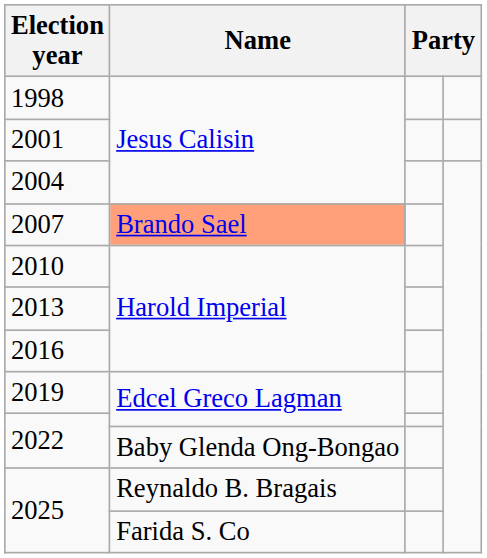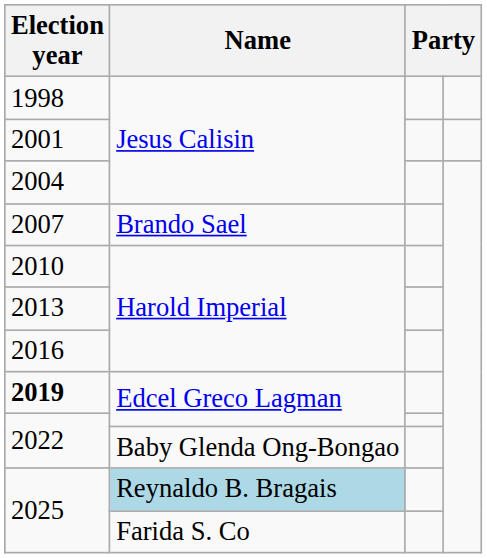2007 | Name: lightsalmon background -> no background
2019 | Election year: normal -> bold
2025 / Reynaldo B. Bragais | Name: no background -> lightblue background
